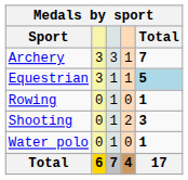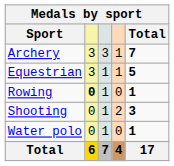Equestrian | Total: lightblue background -> no background
Rowing | column 2: normal -> bold
